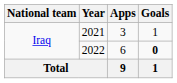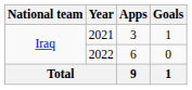2022 | Goals: bold -> normal
